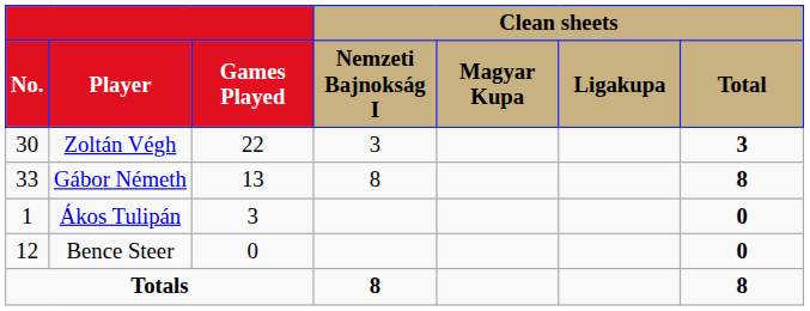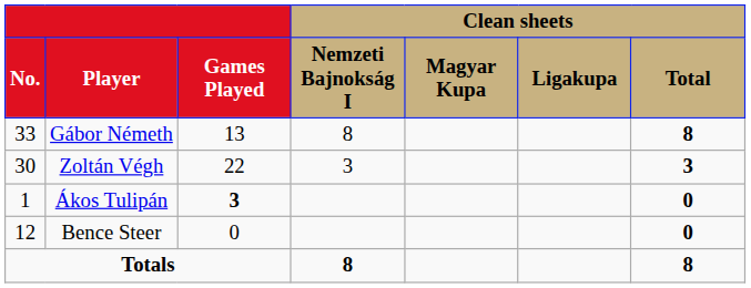rows swapped: Gábor Németh <-> Zoltán Végh
Ákos Tulipán | Games Played: normal -> bold
